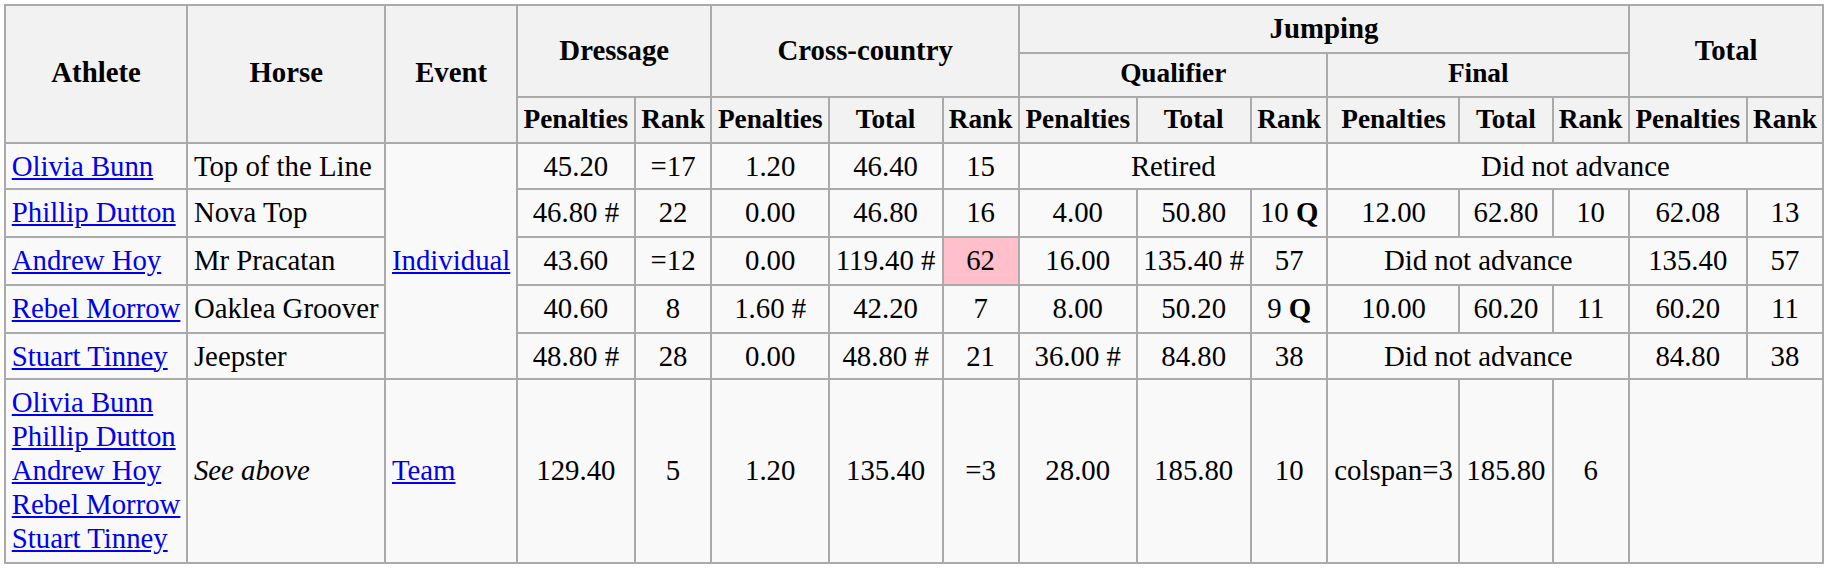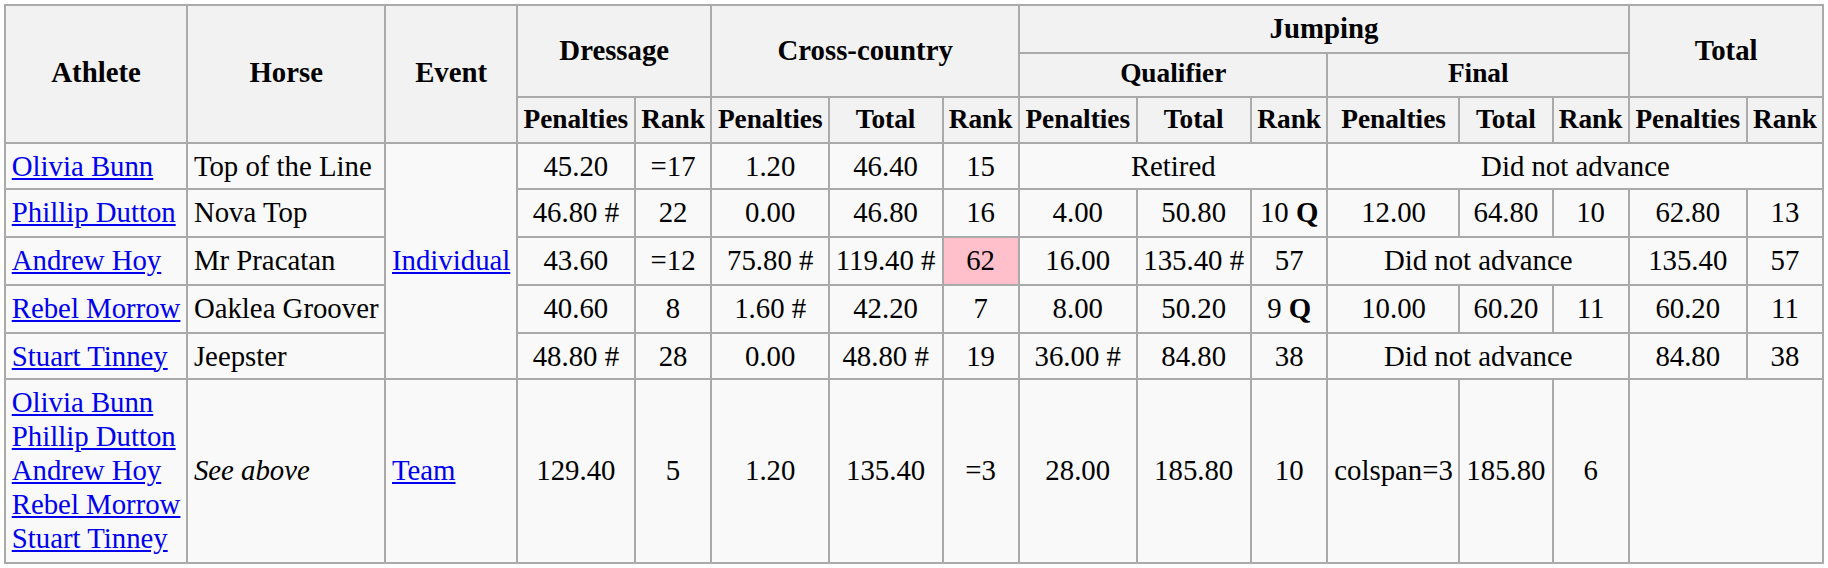Phillip Dutton | Jumping / Final / Total: 62.80 -> 64.80
Phillip Dutton | Total / Penalties: 62.08 -> 62.80
Andrew Hoy | Cross-country / Penalties: 0.00 -> 75.80 #
Stuart Tinney | Cross-country / Rank: 21 -> 19
